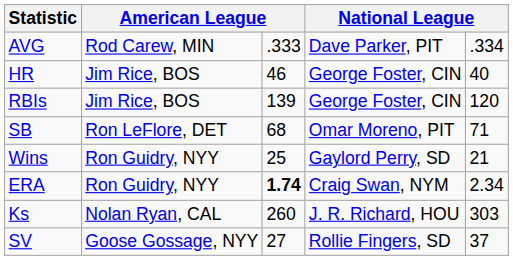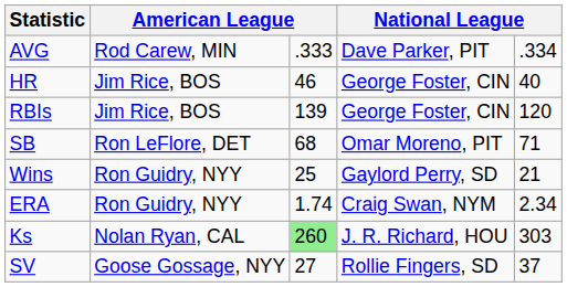ERA | column 3: bold -> normal
Ks | column 3: no background -> lightgreen background
